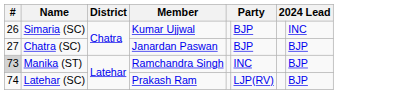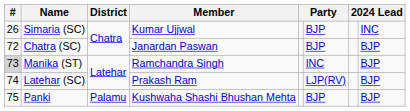Chatra (SC) | #: 27 -> 72
+ row: 75 | Panki | Palamu | Kushwaha Shashi Bhushan Mehta | BJP | BJP
